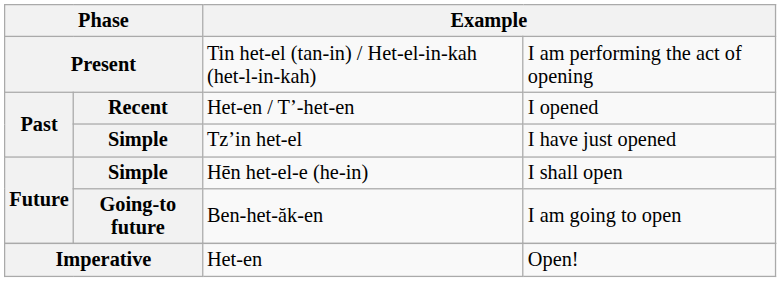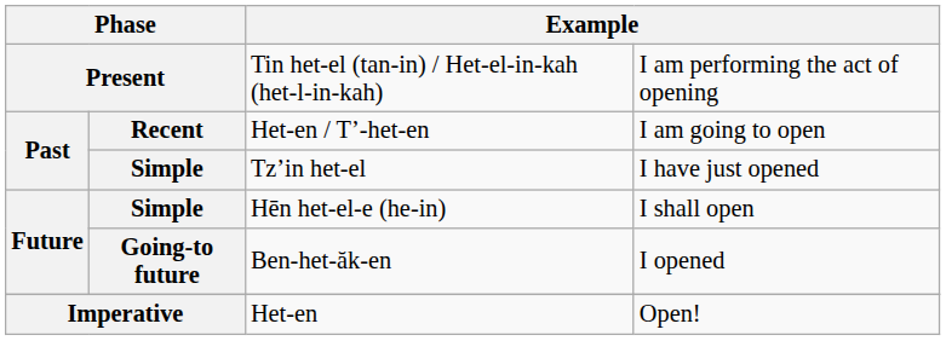Het-en / Tʼ-het-en | column 4: I opened -> I am going to open
Ben-het-ăk-en | column 4: I am going to open -> I opened
